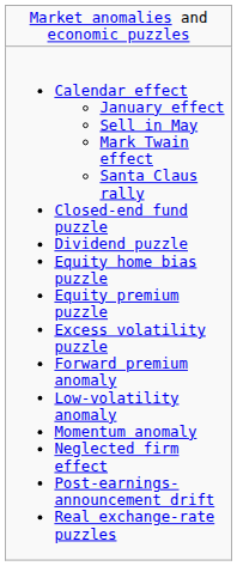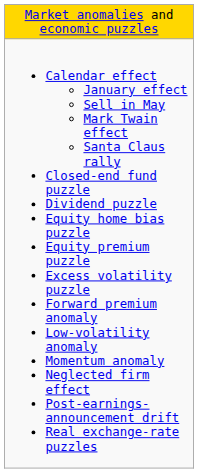row 1 | column 1: no background -> gold background
